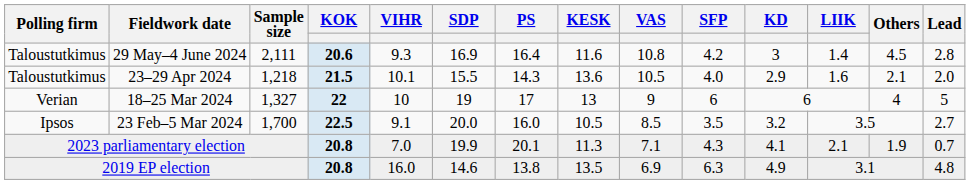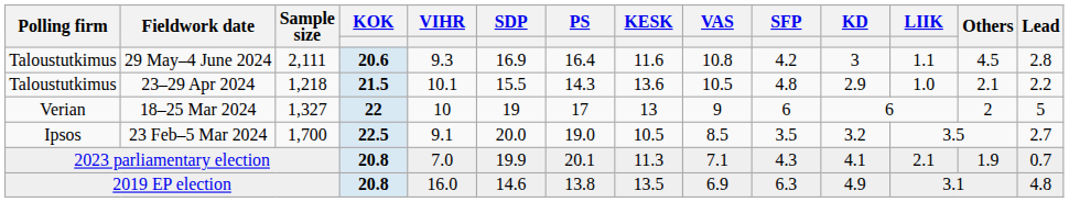29 May–4 June 2024 | LIIK: 1.4 -> 1.1
23–29 Apr 2024 | SFP: 4.0 -> 4.8
23–29 Apr 2024 | LIIK: 1.6 -> 1.0
23–29 Apr 2024 | Lead: 2.0 -> 2.2
18–25 Mar 2024 | Others: 4 -> 2
23 Feb–5 Mar 2024 | PS: 16.0 -> 19.0
